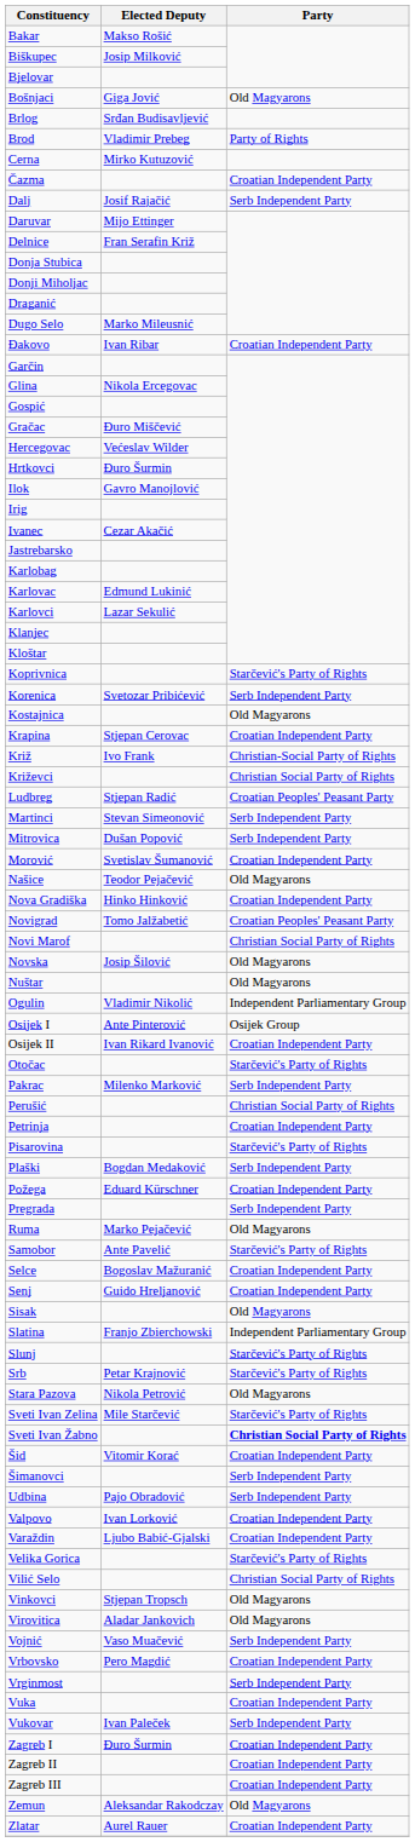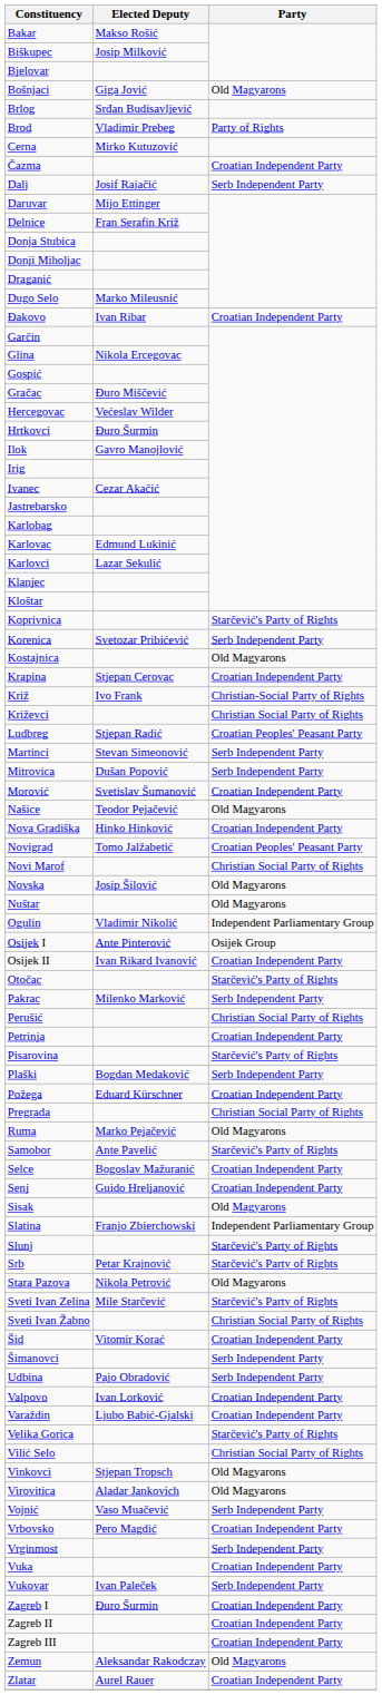Pregrada | Party: Serb Independent Party -> Christian Social Party of Rights
Sveti Ivan Žabno | Party: bold -> normal
